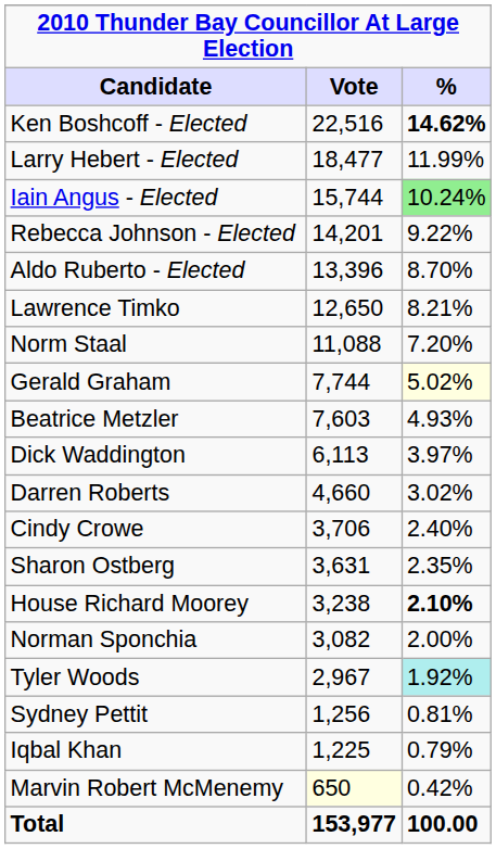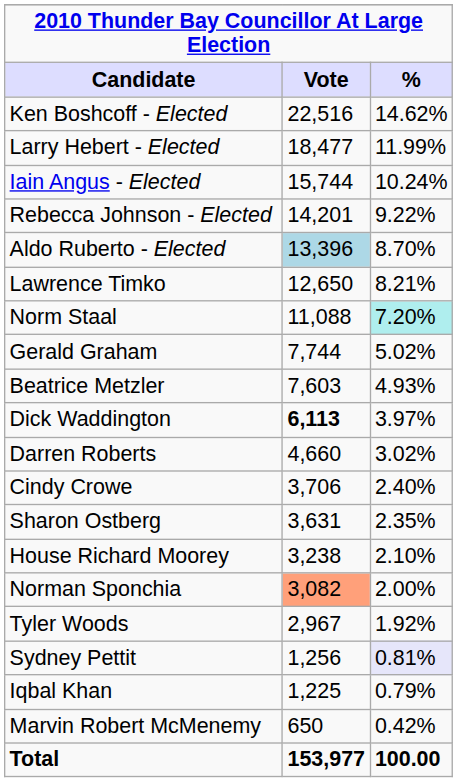Ken Boshcoff - Elected | %: bold -> normal
Iain Angus - Elected | %: lightgreen background -> no background
Aldo Ruberto - Elected | Vote: no background -> lightblue background
Norm Staal | %: no background -> paleturquoise background
Gerald Graham | %: lightyellow background -> no background
Dick Waddington | Vote: normal -> bold
House Richard Moorey | %: bold -> normal
Norman Sponchia | Vote: no background -> lightsalmon background
Tyler Woods | %: paleturquoise background -> no background
Sydney Pettit | %: no background -> lavender background
Marvin Robert McMenemy | Vote: lightyellow background -> no background
